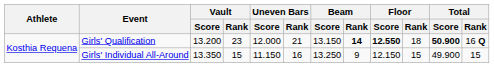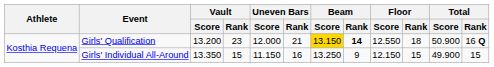Girls' Qualification | Beam / Score: no background -> gold background
Girls' Qualification | Floor / Score: bold -> normal
Girls' Qualification | Total / Score: bold -> normal
